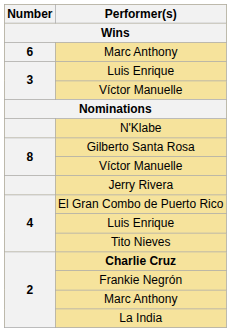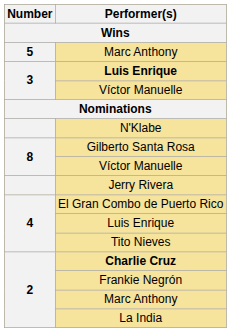row 3 | Number: 6 -> 5
row 4 | Performer(s): normal -> bold
